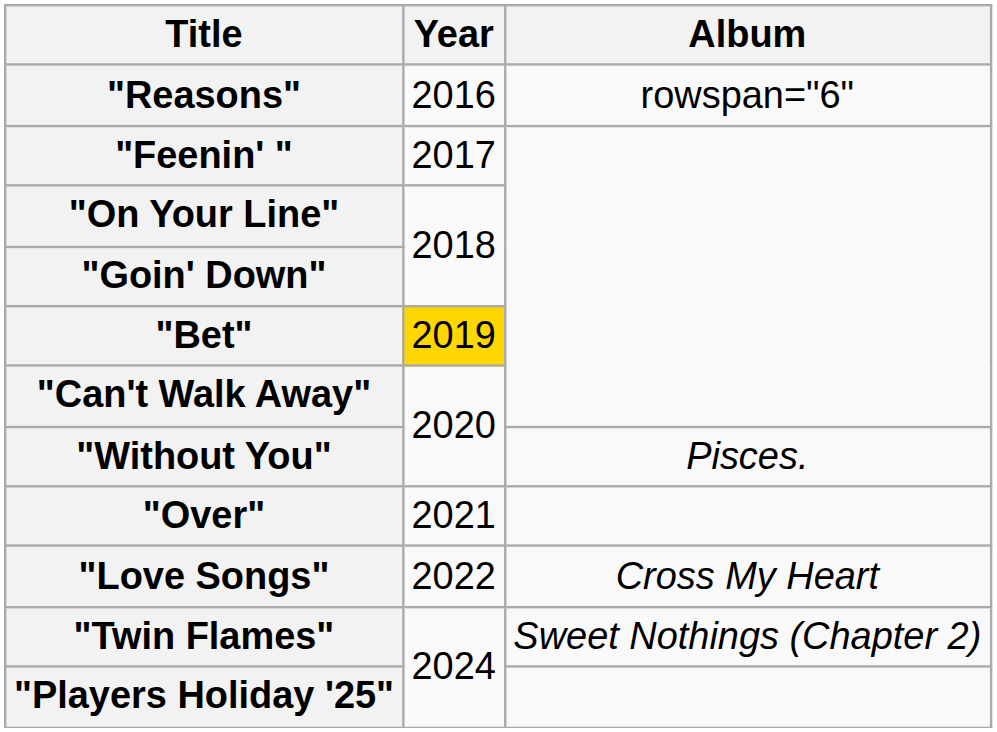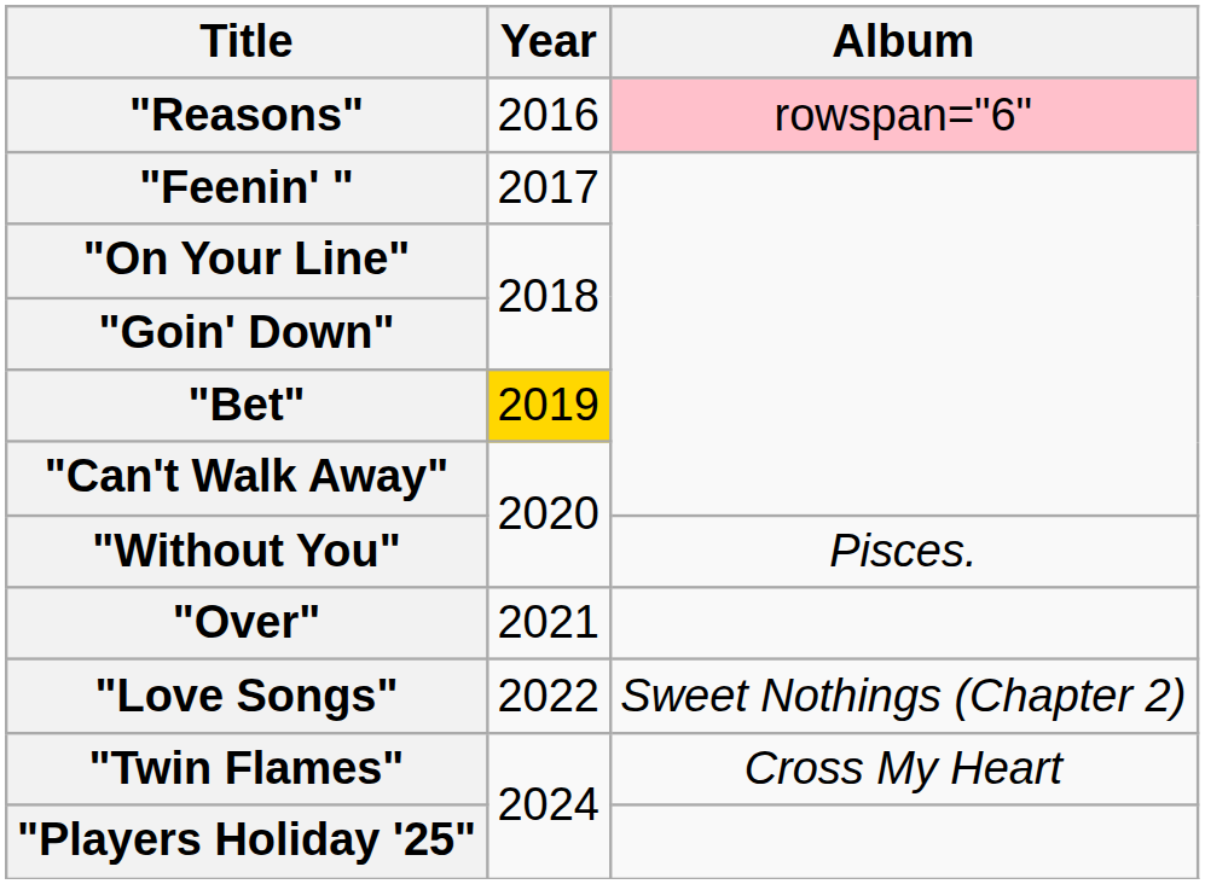"Reasons" | Album: no background -> pink background
"Love Songs" | Album: Cross My Heart -> Sweet Nothings (Chapter 2)
"Twin Flames" | Album: Sweet Nothings (Chapter 2) -> Cross My Heart
